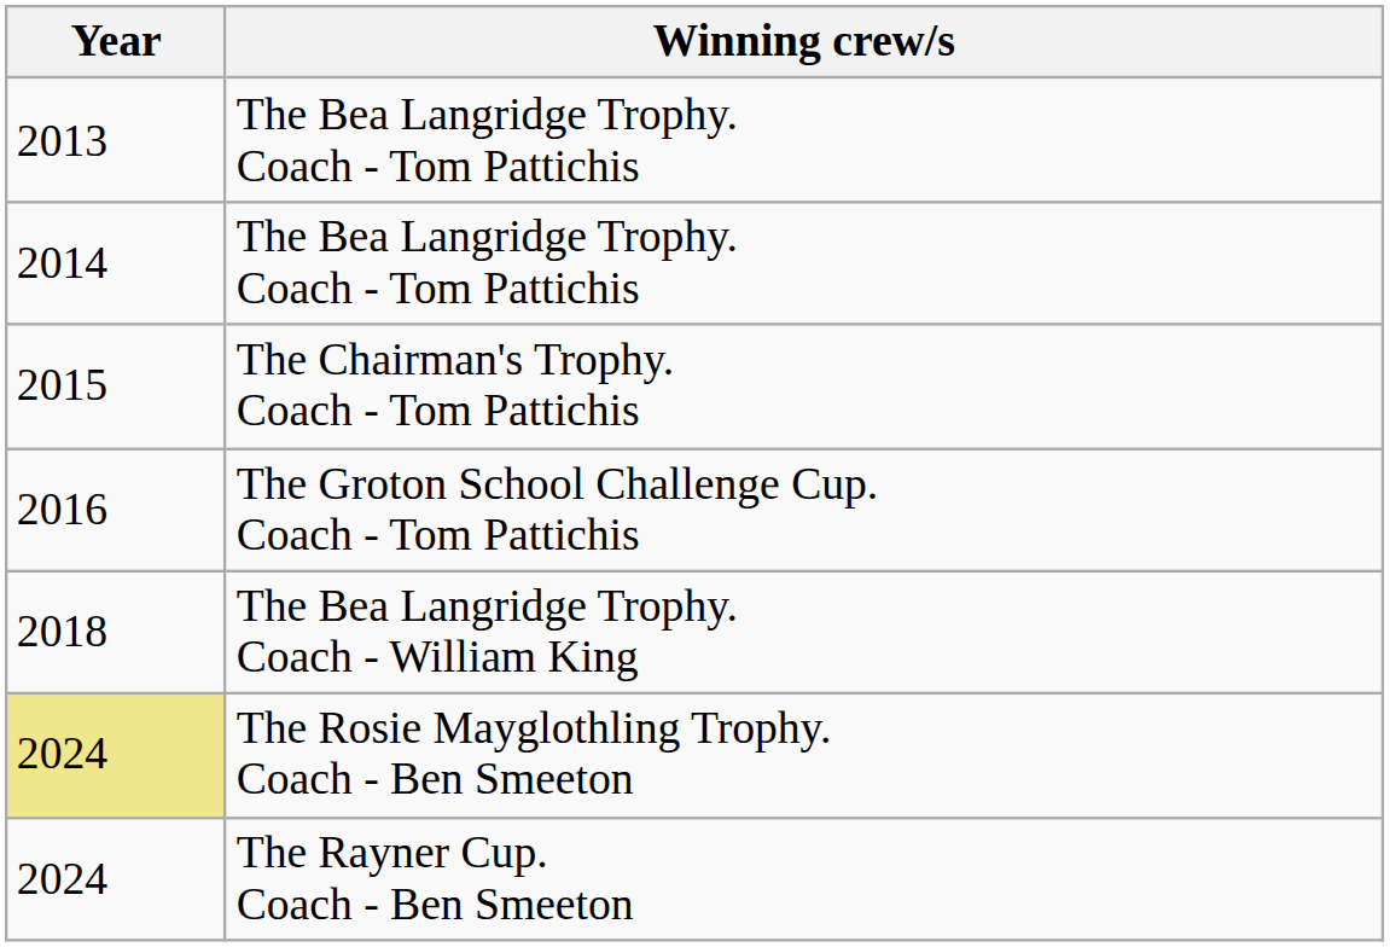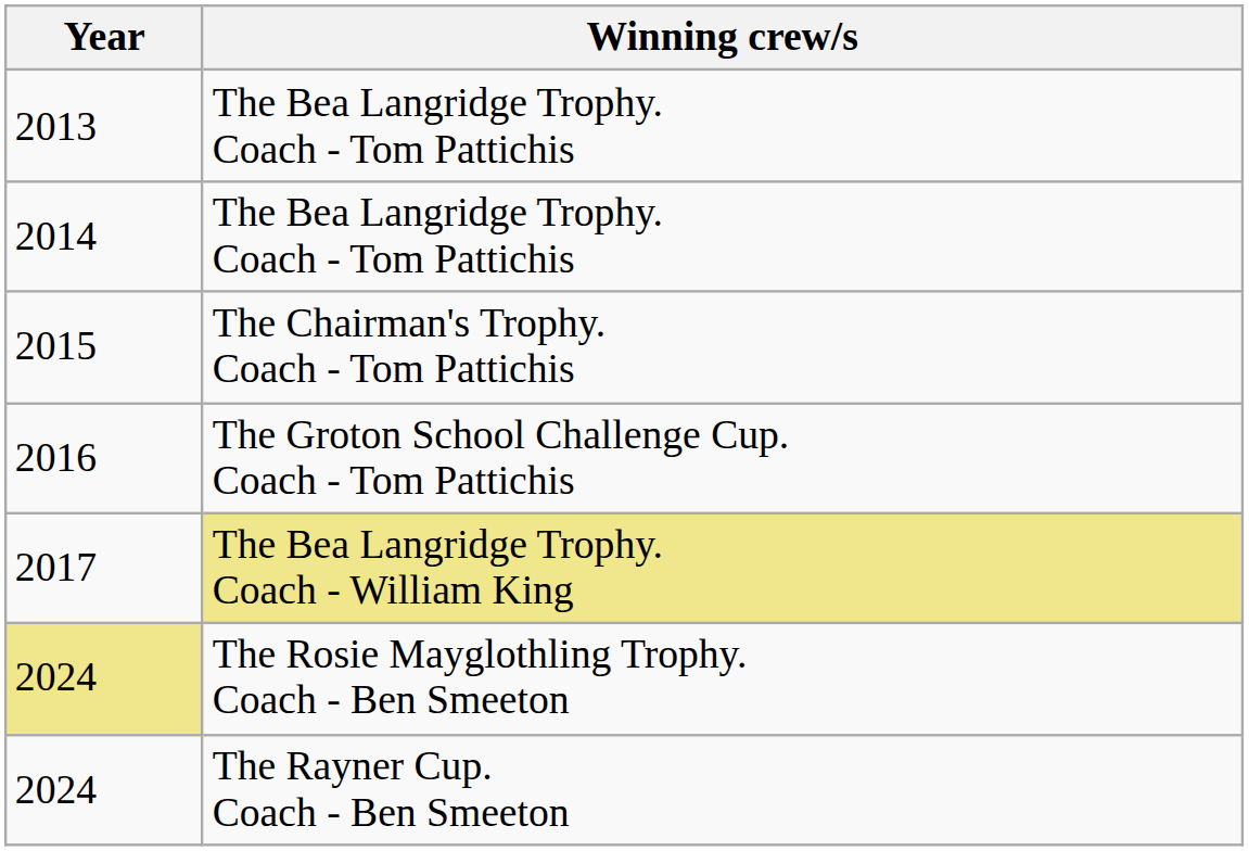row 6 | Year: 2018 -> 2017
row 6 | Winning crew/s: no background -> khaki background
